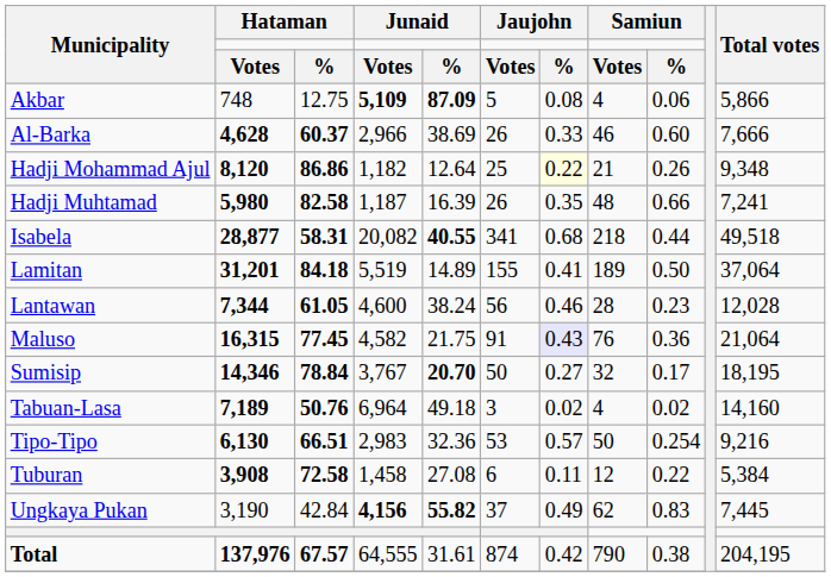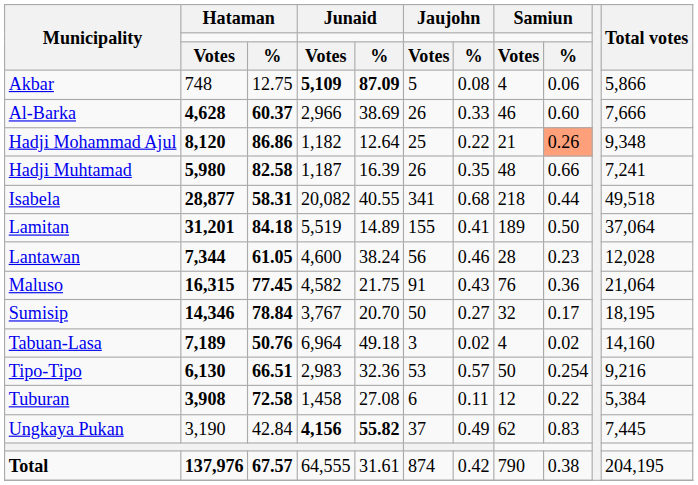Hadji Mohammad Ajul | column 7: lightyellow background -> no background
Hadji Mohammad Ajul | column 9: no background -> lightsalmon background
Isabela | column 5: bold -> normal
Maluso | column 7: lavender background -> no background
Sumisip | column 5: bold -> normal
